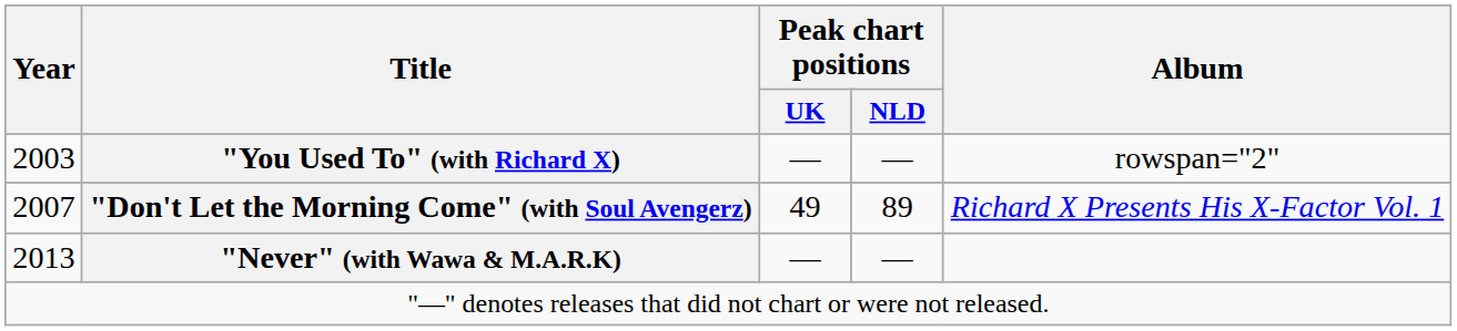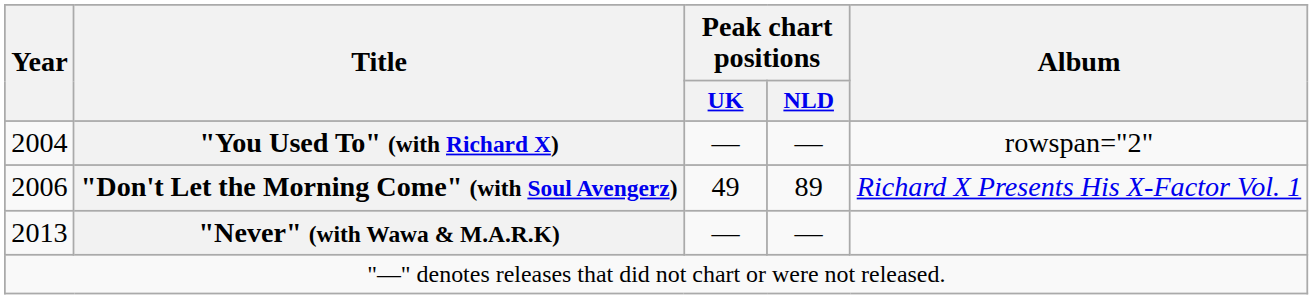"You Used To" (with Richard X) | Year: 2003 -> 2004
"Don't Let the Morning Come" (with Soul Avengerz) | Year: 2007 -> 2006
